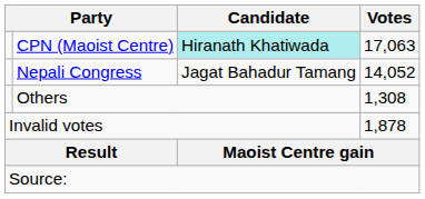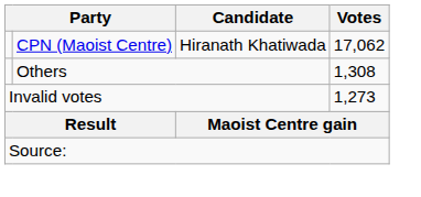CPN (Maoist Centre) | Candidate: paleturquoise background -> no background
CPN (Maoist Centre) | Votes: 17,063 -> 17,062
- row: Nepali Congress | Jagat Bahadur Tamang | 14,052
Invalid votes | Votes: 1,878 -> 1,273
